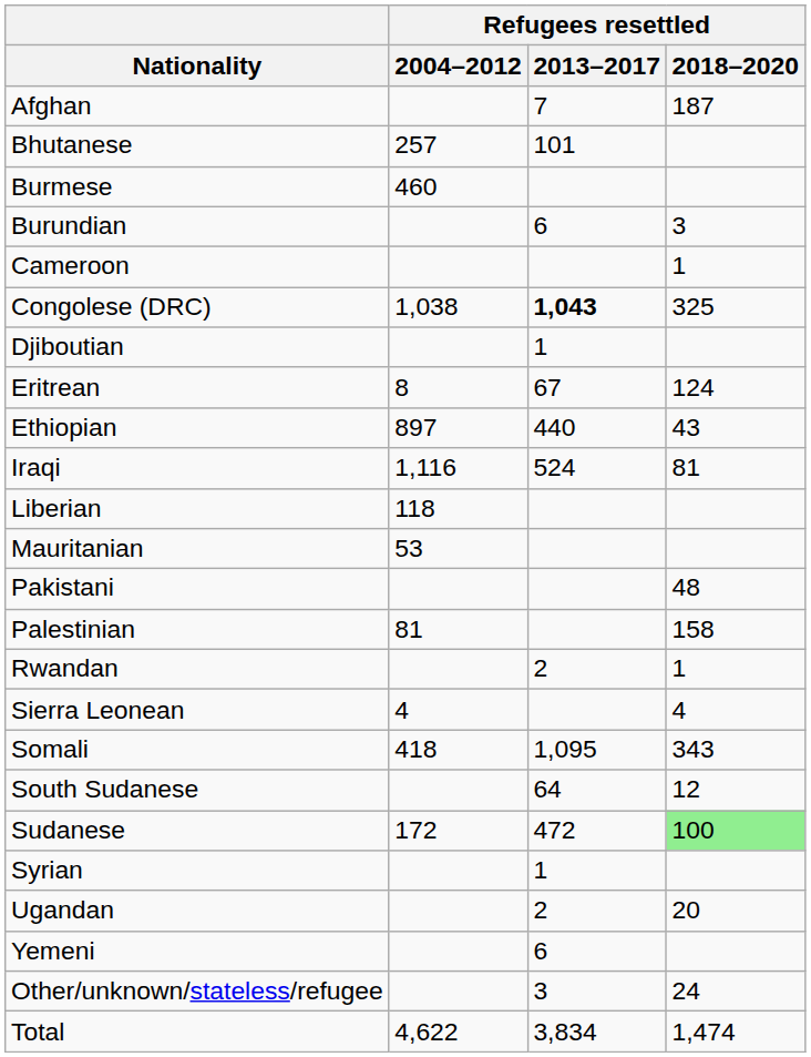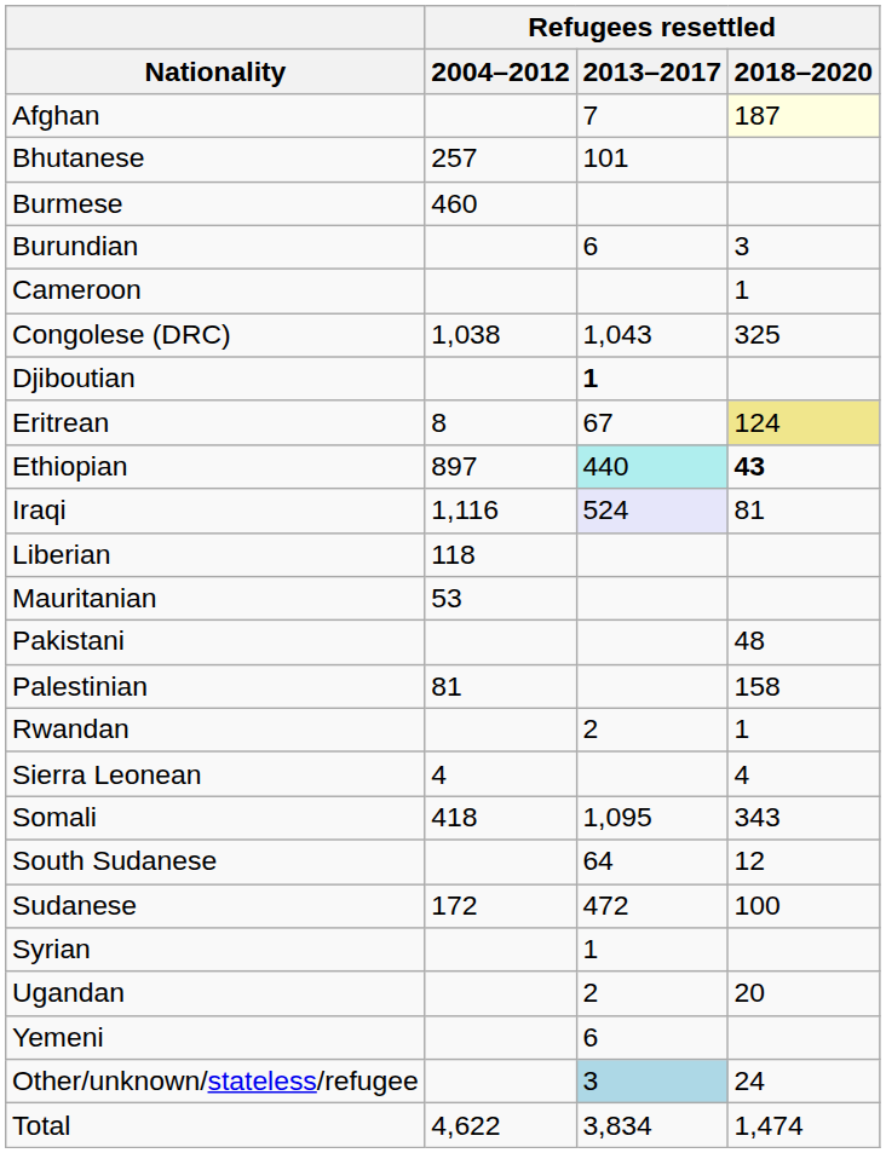Afghan | Refugees resettled / 2018–2020: no background -> lightyellow background
Congolese (DRC) | Refugees resettled / 2013–2017: bold -> normal
Djiboutian | Refugees resettled / 2013–2017: normal -> bold
Eritrean | Refugees resettled / 2018–2020: no background -> khaki background
Ethiopian | Refugees resettled / 2013–2017: no background -> paleturquoise background
Ethiopian | Refugees resettled / 2018–2020: normal -> bold
Iraqi | Refugees resettled / 2013–2017: no background -> lavender background
Sudanese | Refugees resettled / 2018–2020: lightgreen background -> no background
Other/unknown/stateless/refugee | Refugees resettled / 2013–2017: no background -> lightblue background
